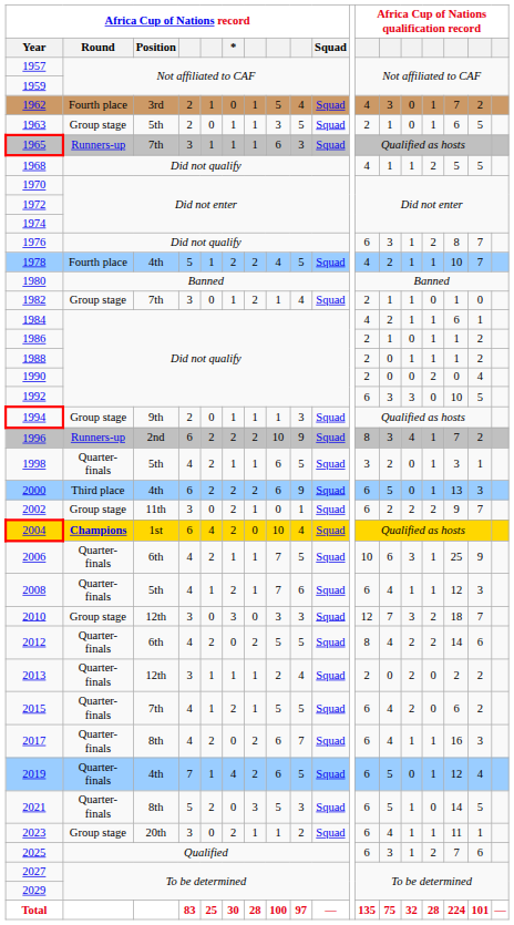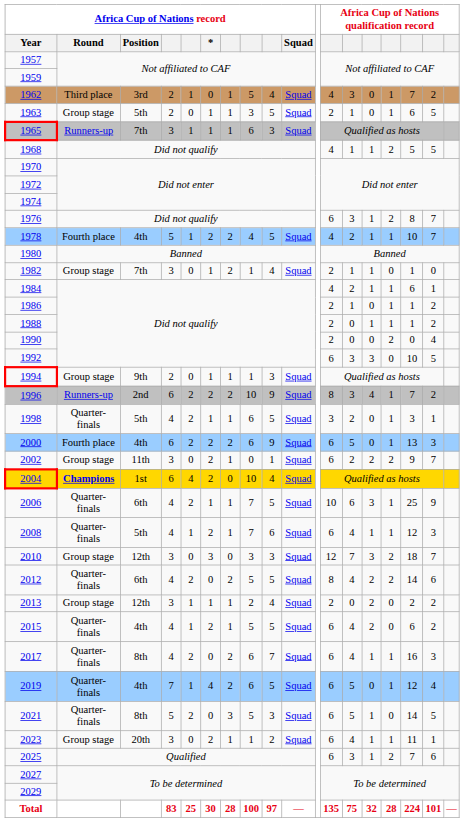1962 | Africa Cup of Nations record / Round: Fourth place -> Third place
2000 | Africa Cup of Nations record / Round: Third place -> Fourth place
2013 | Africa Cup of Nations record / Round: Quarter-finals -> Group stage
2015 | Africa Cup of Nations record / Position: 7th -> 4th
